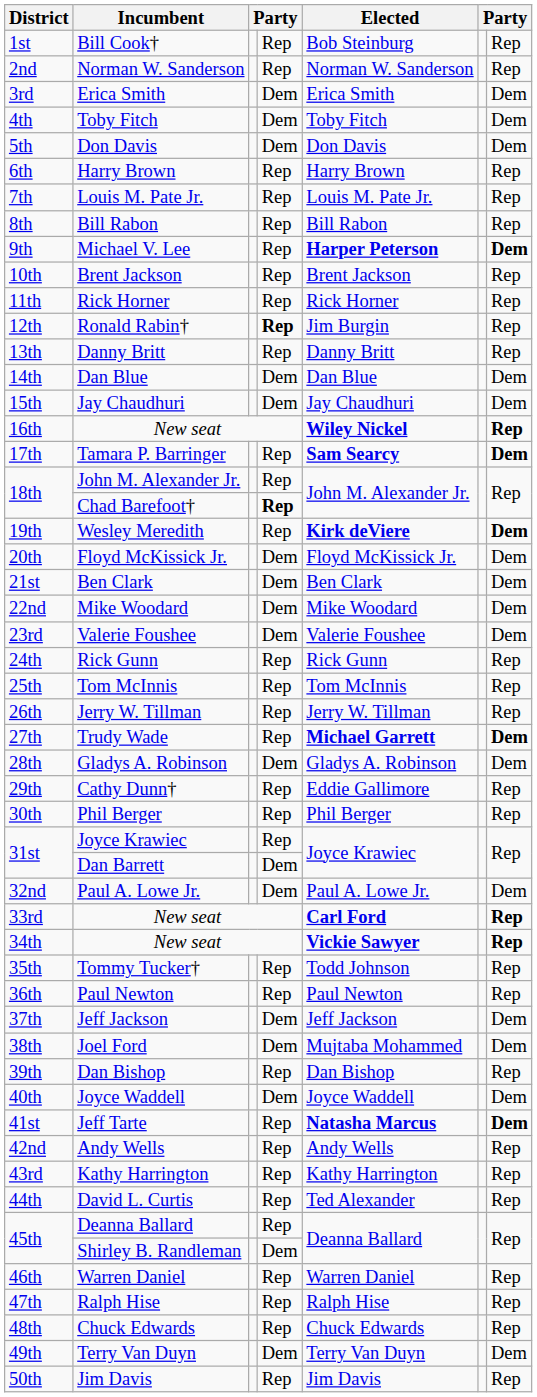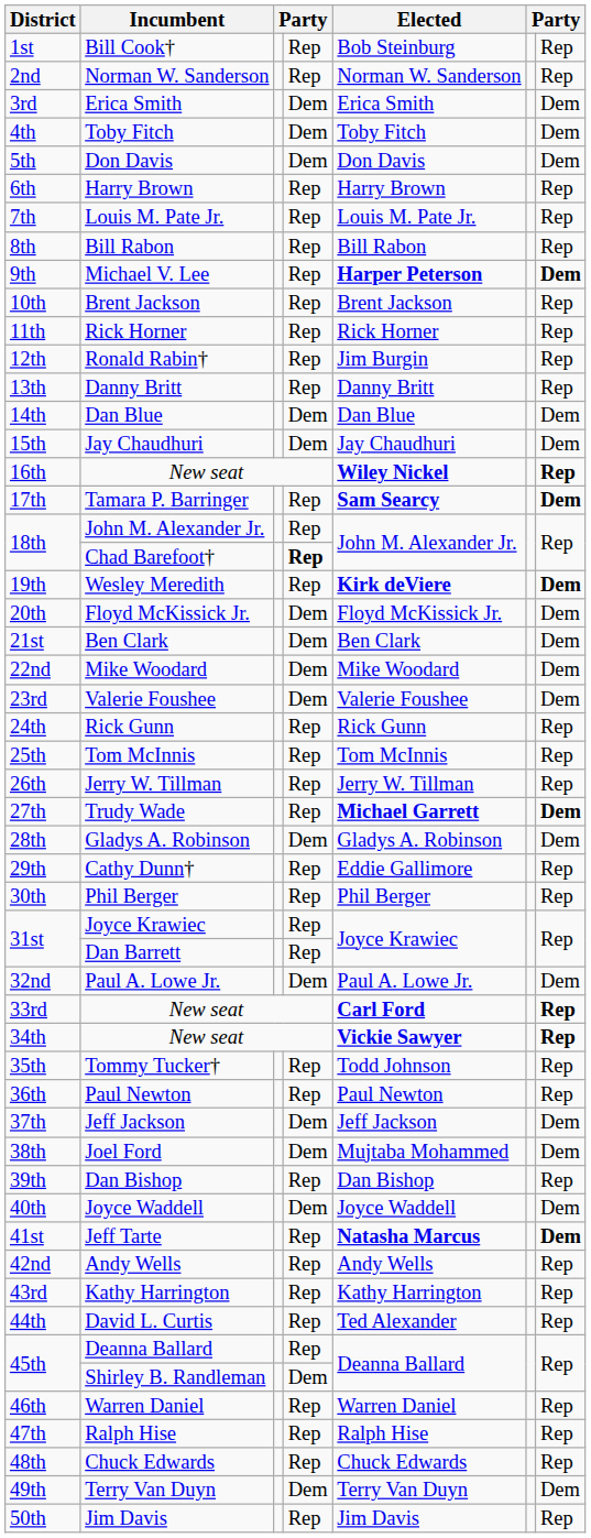Ronald Rabin† | column 4: bold -> normal
Dan Barrett | column 4: Dem -> Rep
